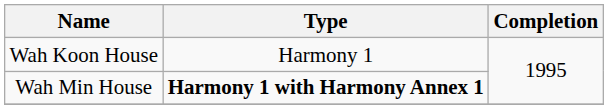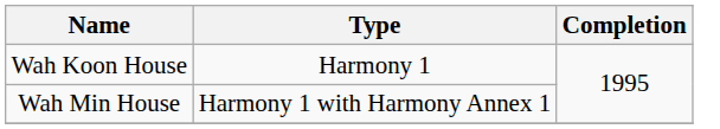Wah Min House | Type: bold -> normal
